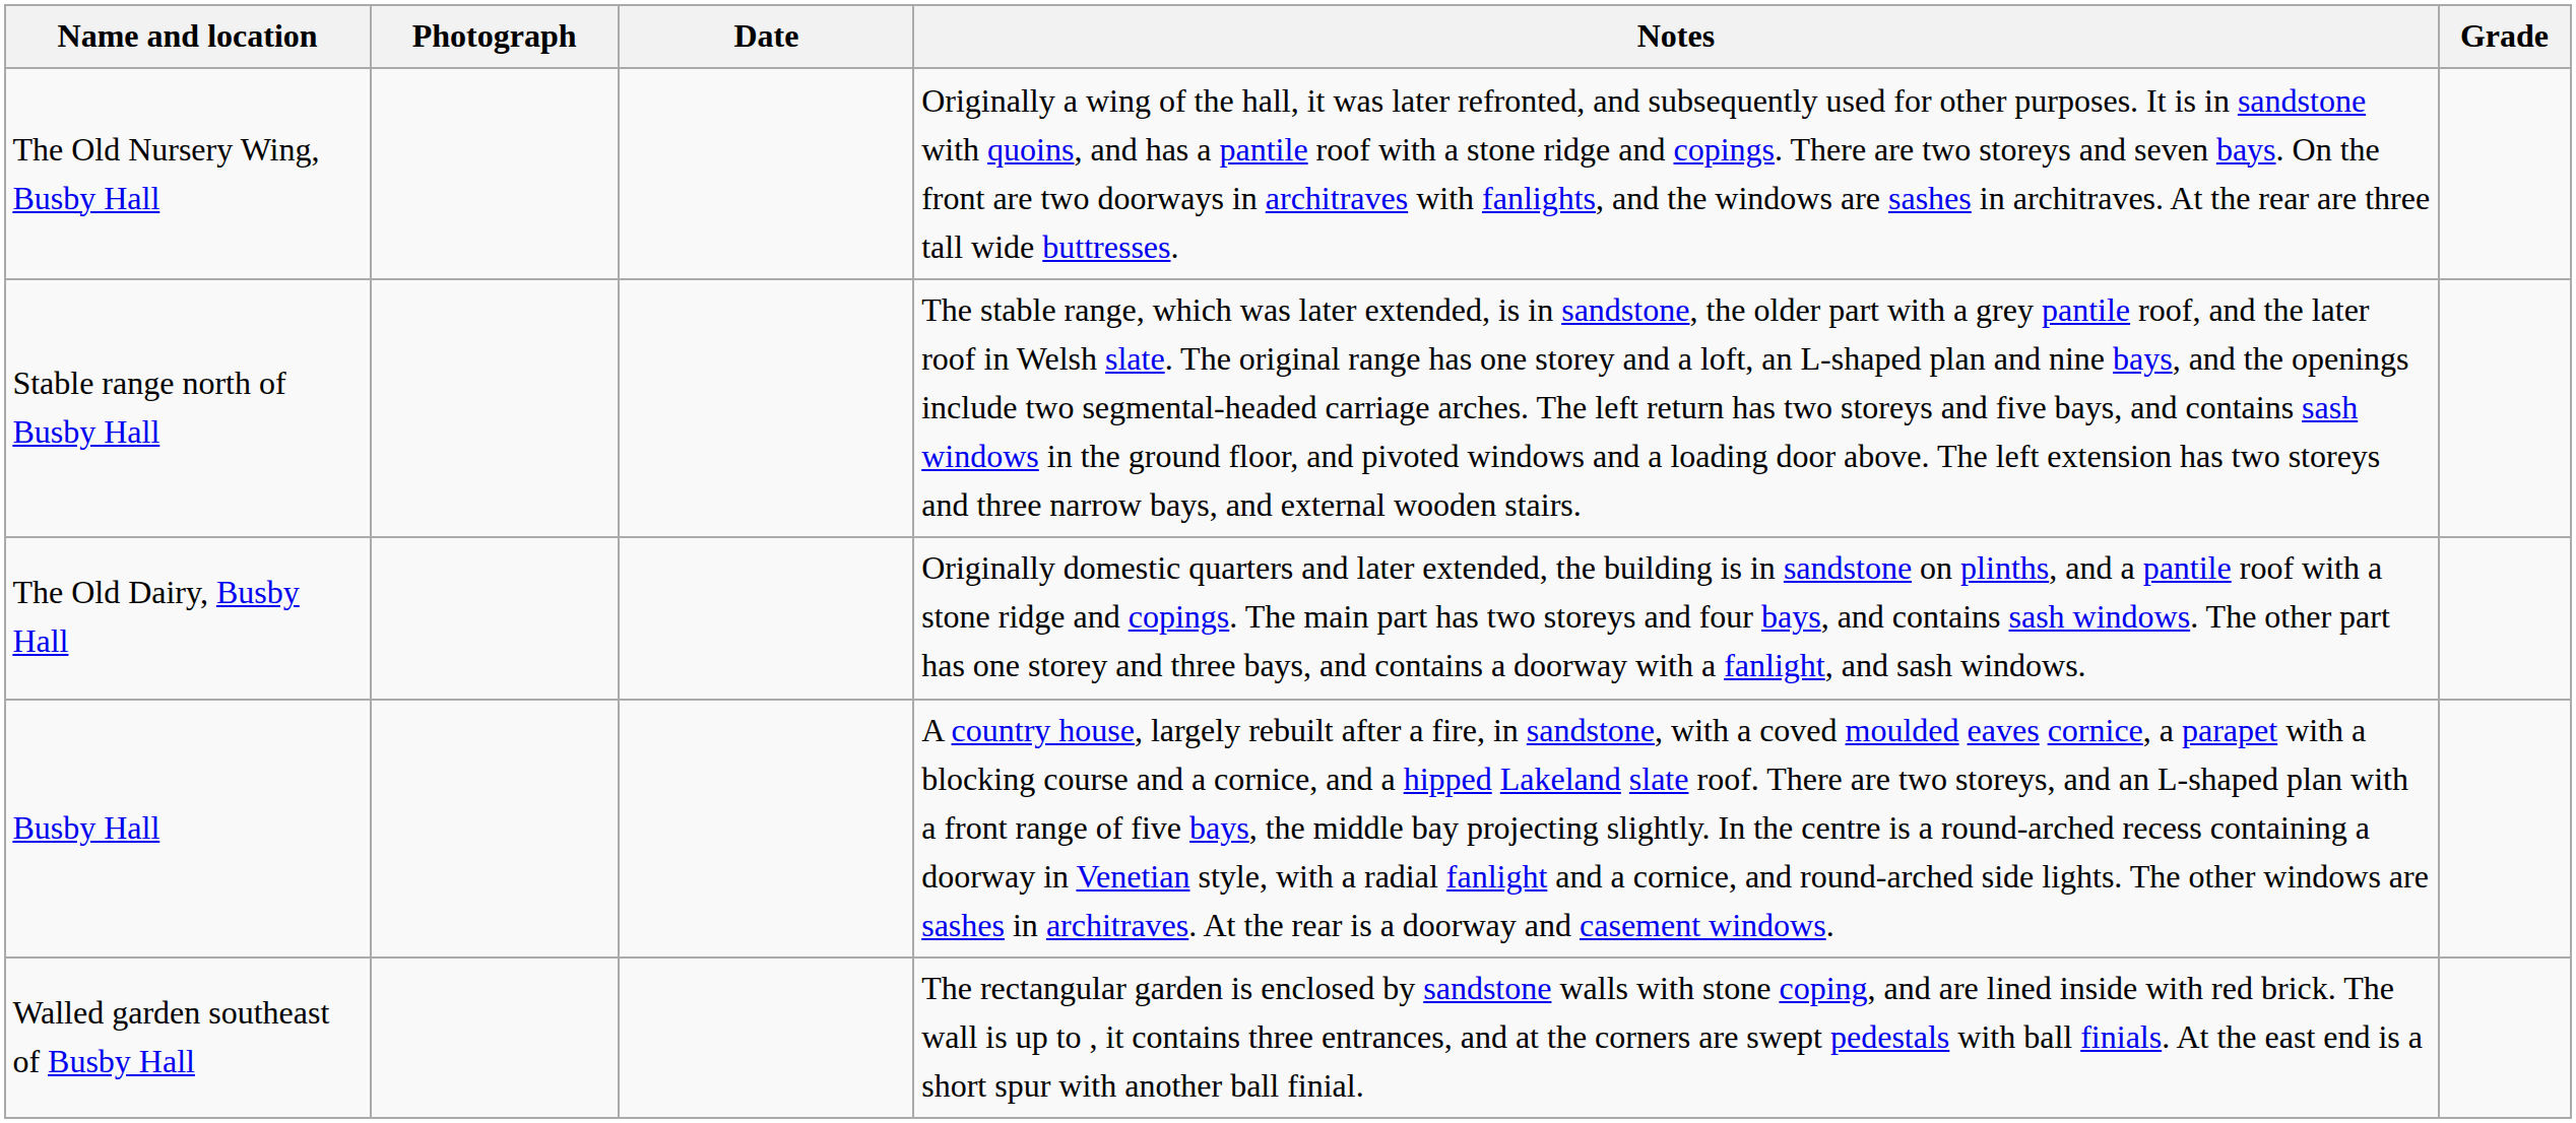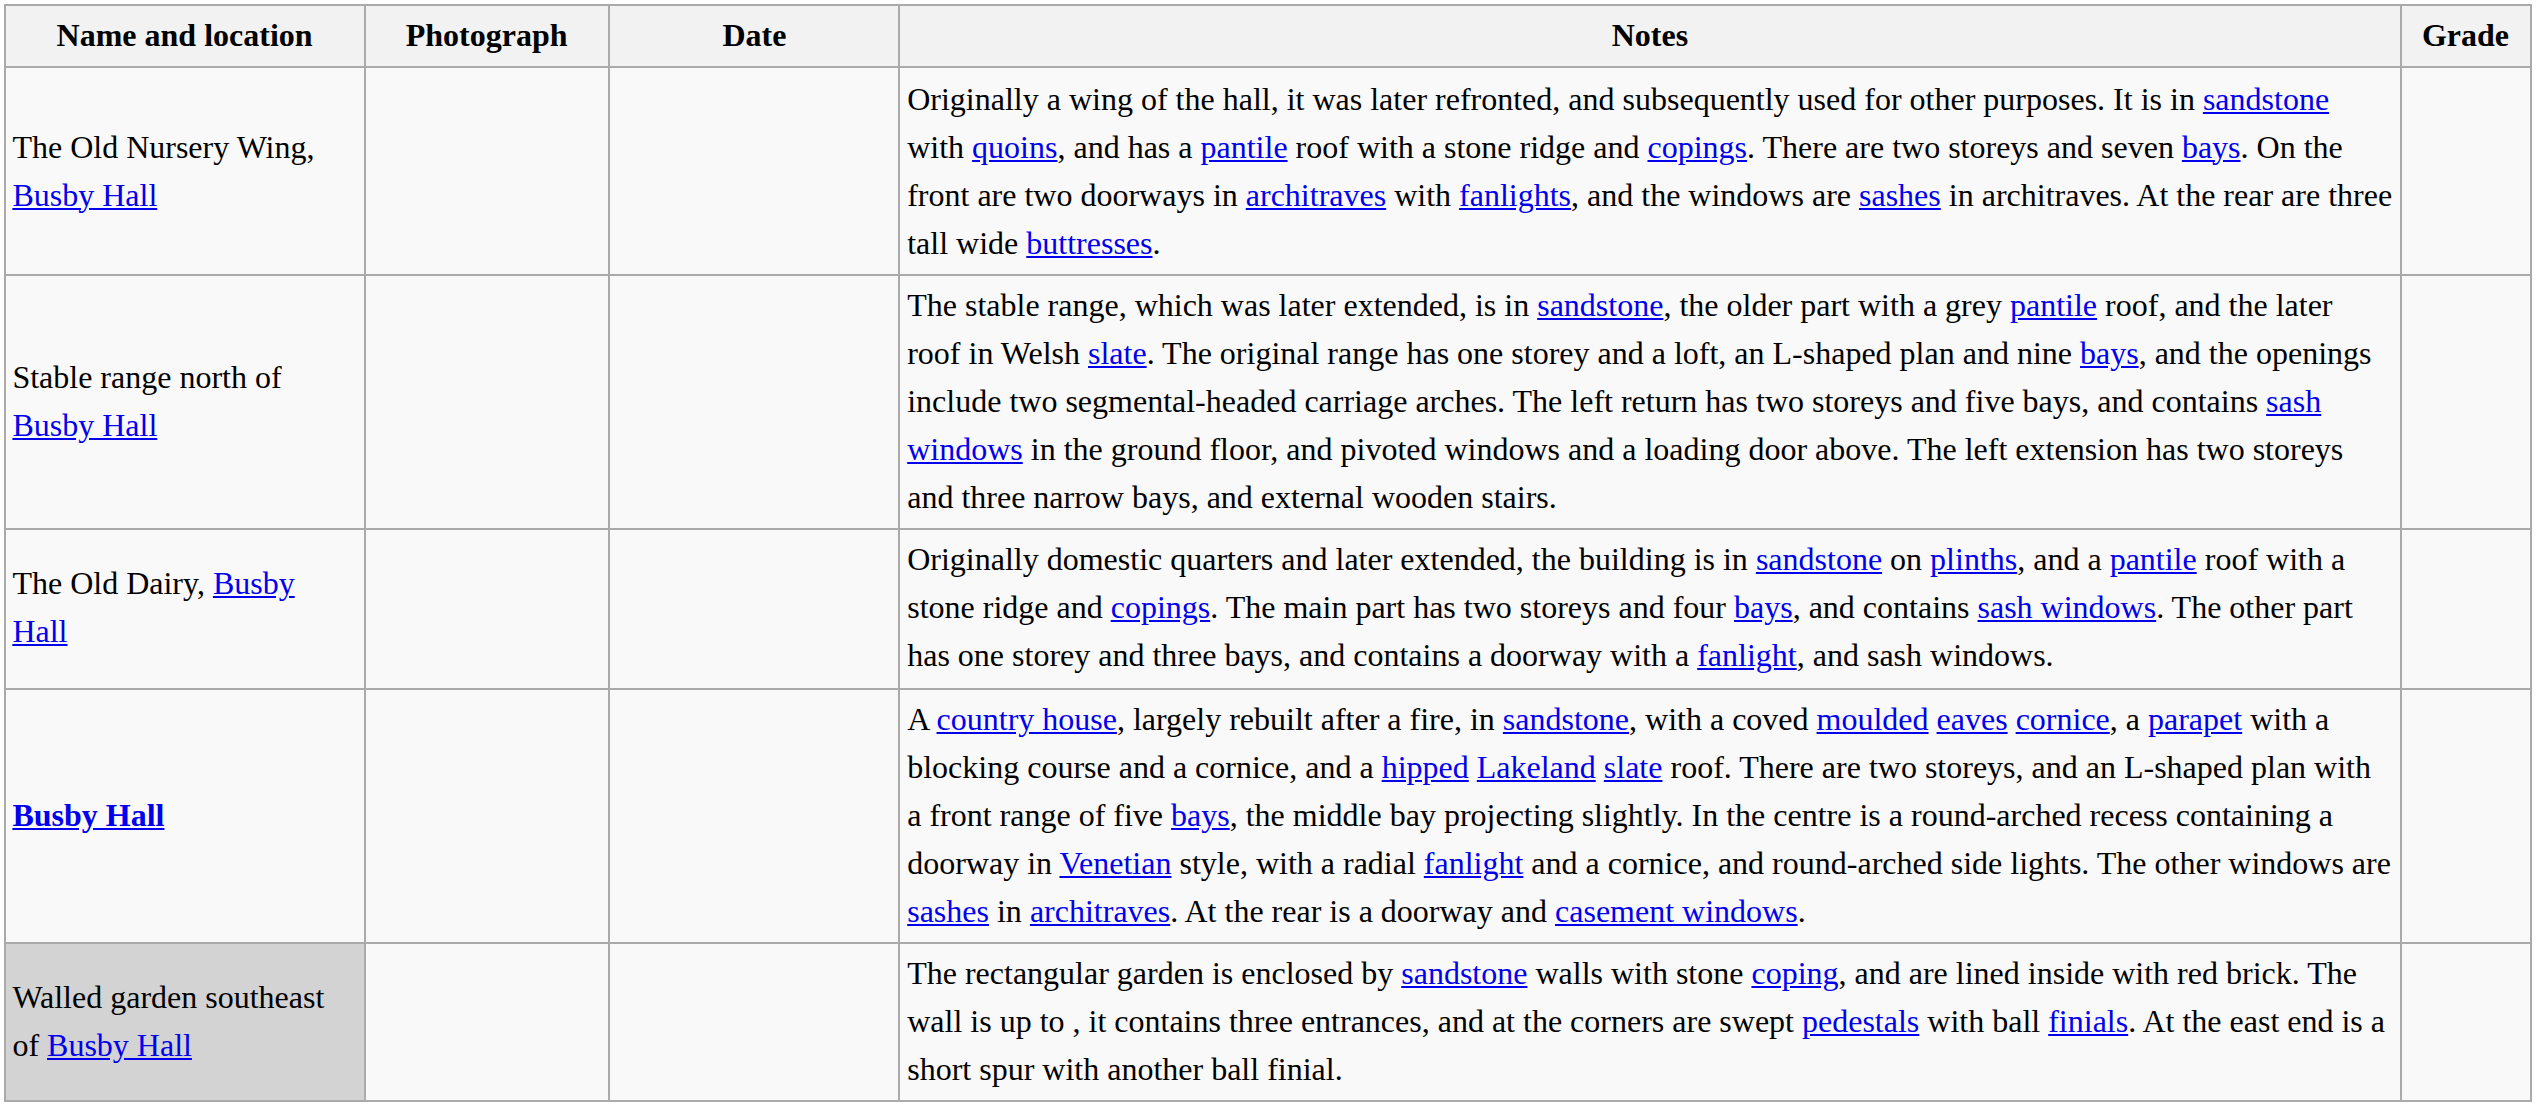Busby Hall | Name and location: normal -> bold
Walled garden southeast of Busby Hall | Name and location: no background -> lightgrey background
